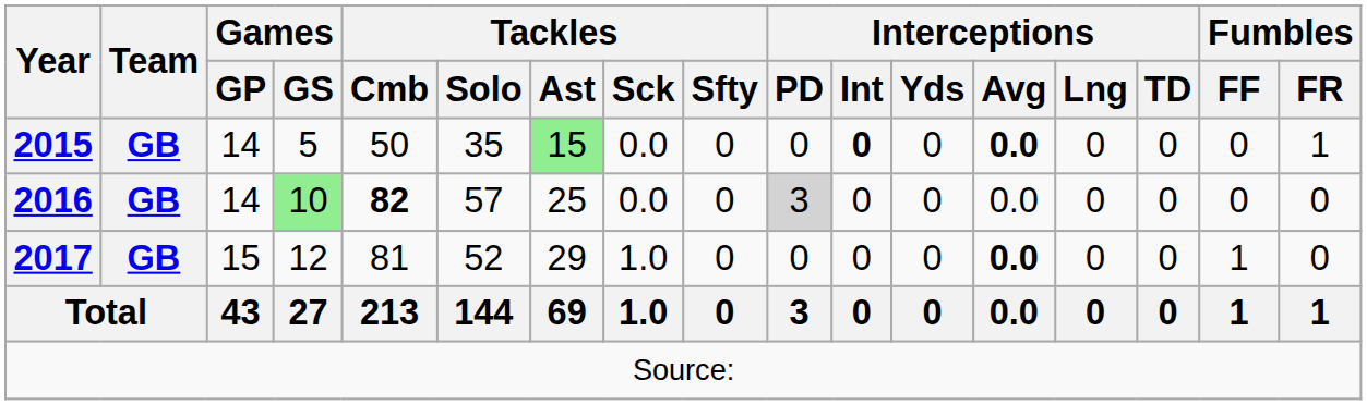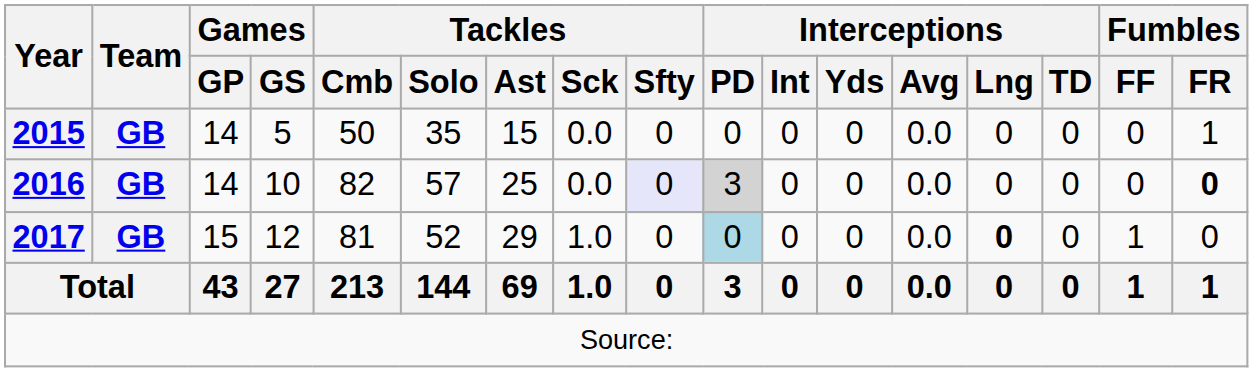2015 | Tackles / Ast: lightgreen background -> no background
2015 | Interceptions / Int: bold -> normal
2015 | Interceptions / Avg: bold -> normal
2016 | Games / GS: lightgreen background -> no background
2016 | Tackles / Cmb: bold -> normal
2016 | Tackles / Sfty: no background -> lavender background
2016 | Fumbles / FR: normal -> bold
2017 | Interceptions / PD: no background -> lightblue background
2017 | Interceptions / Avg: bold -> normal
2017 | Interceptions / Lng: normal -> bold
